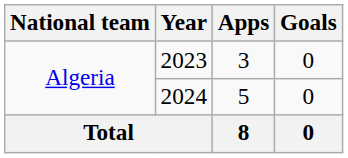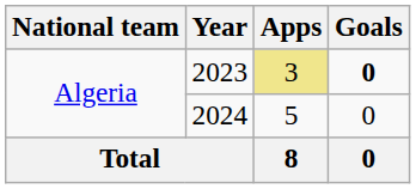2023 | Apps: no background -> khaki background
2023 | Goals: normal -> bold
